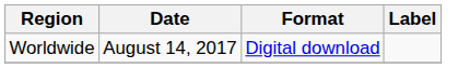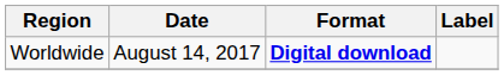Worldwide | Format: normal -> bold
